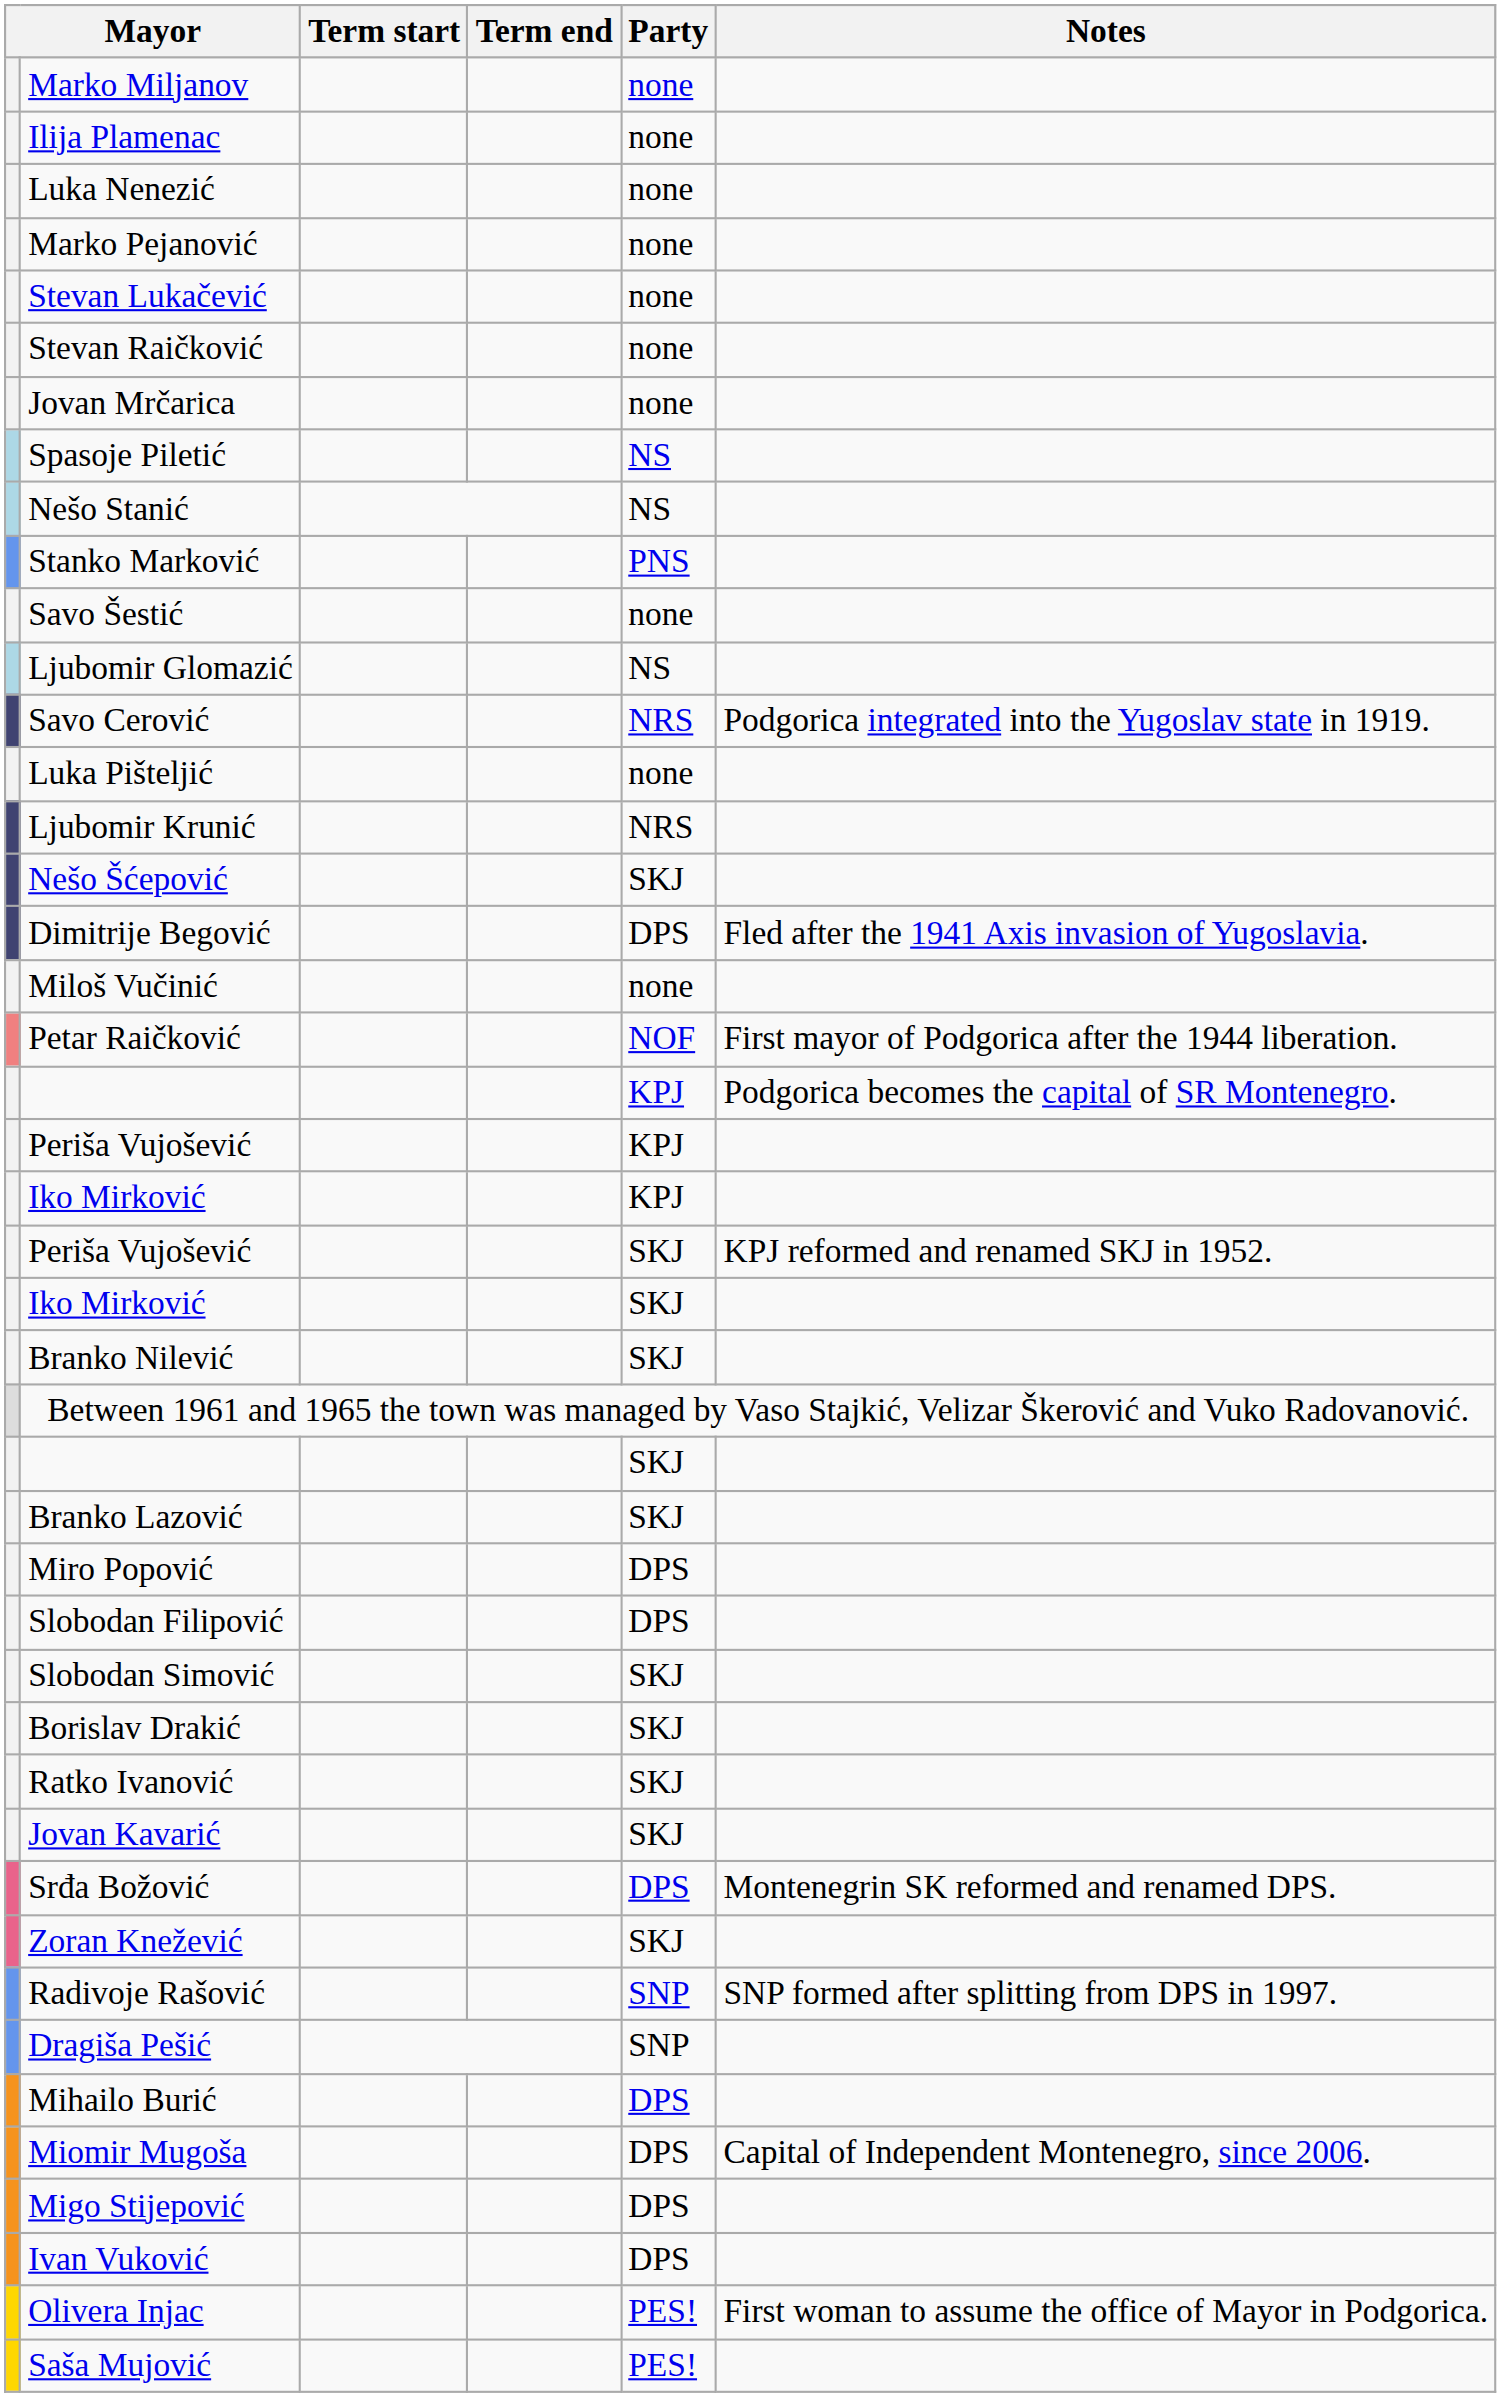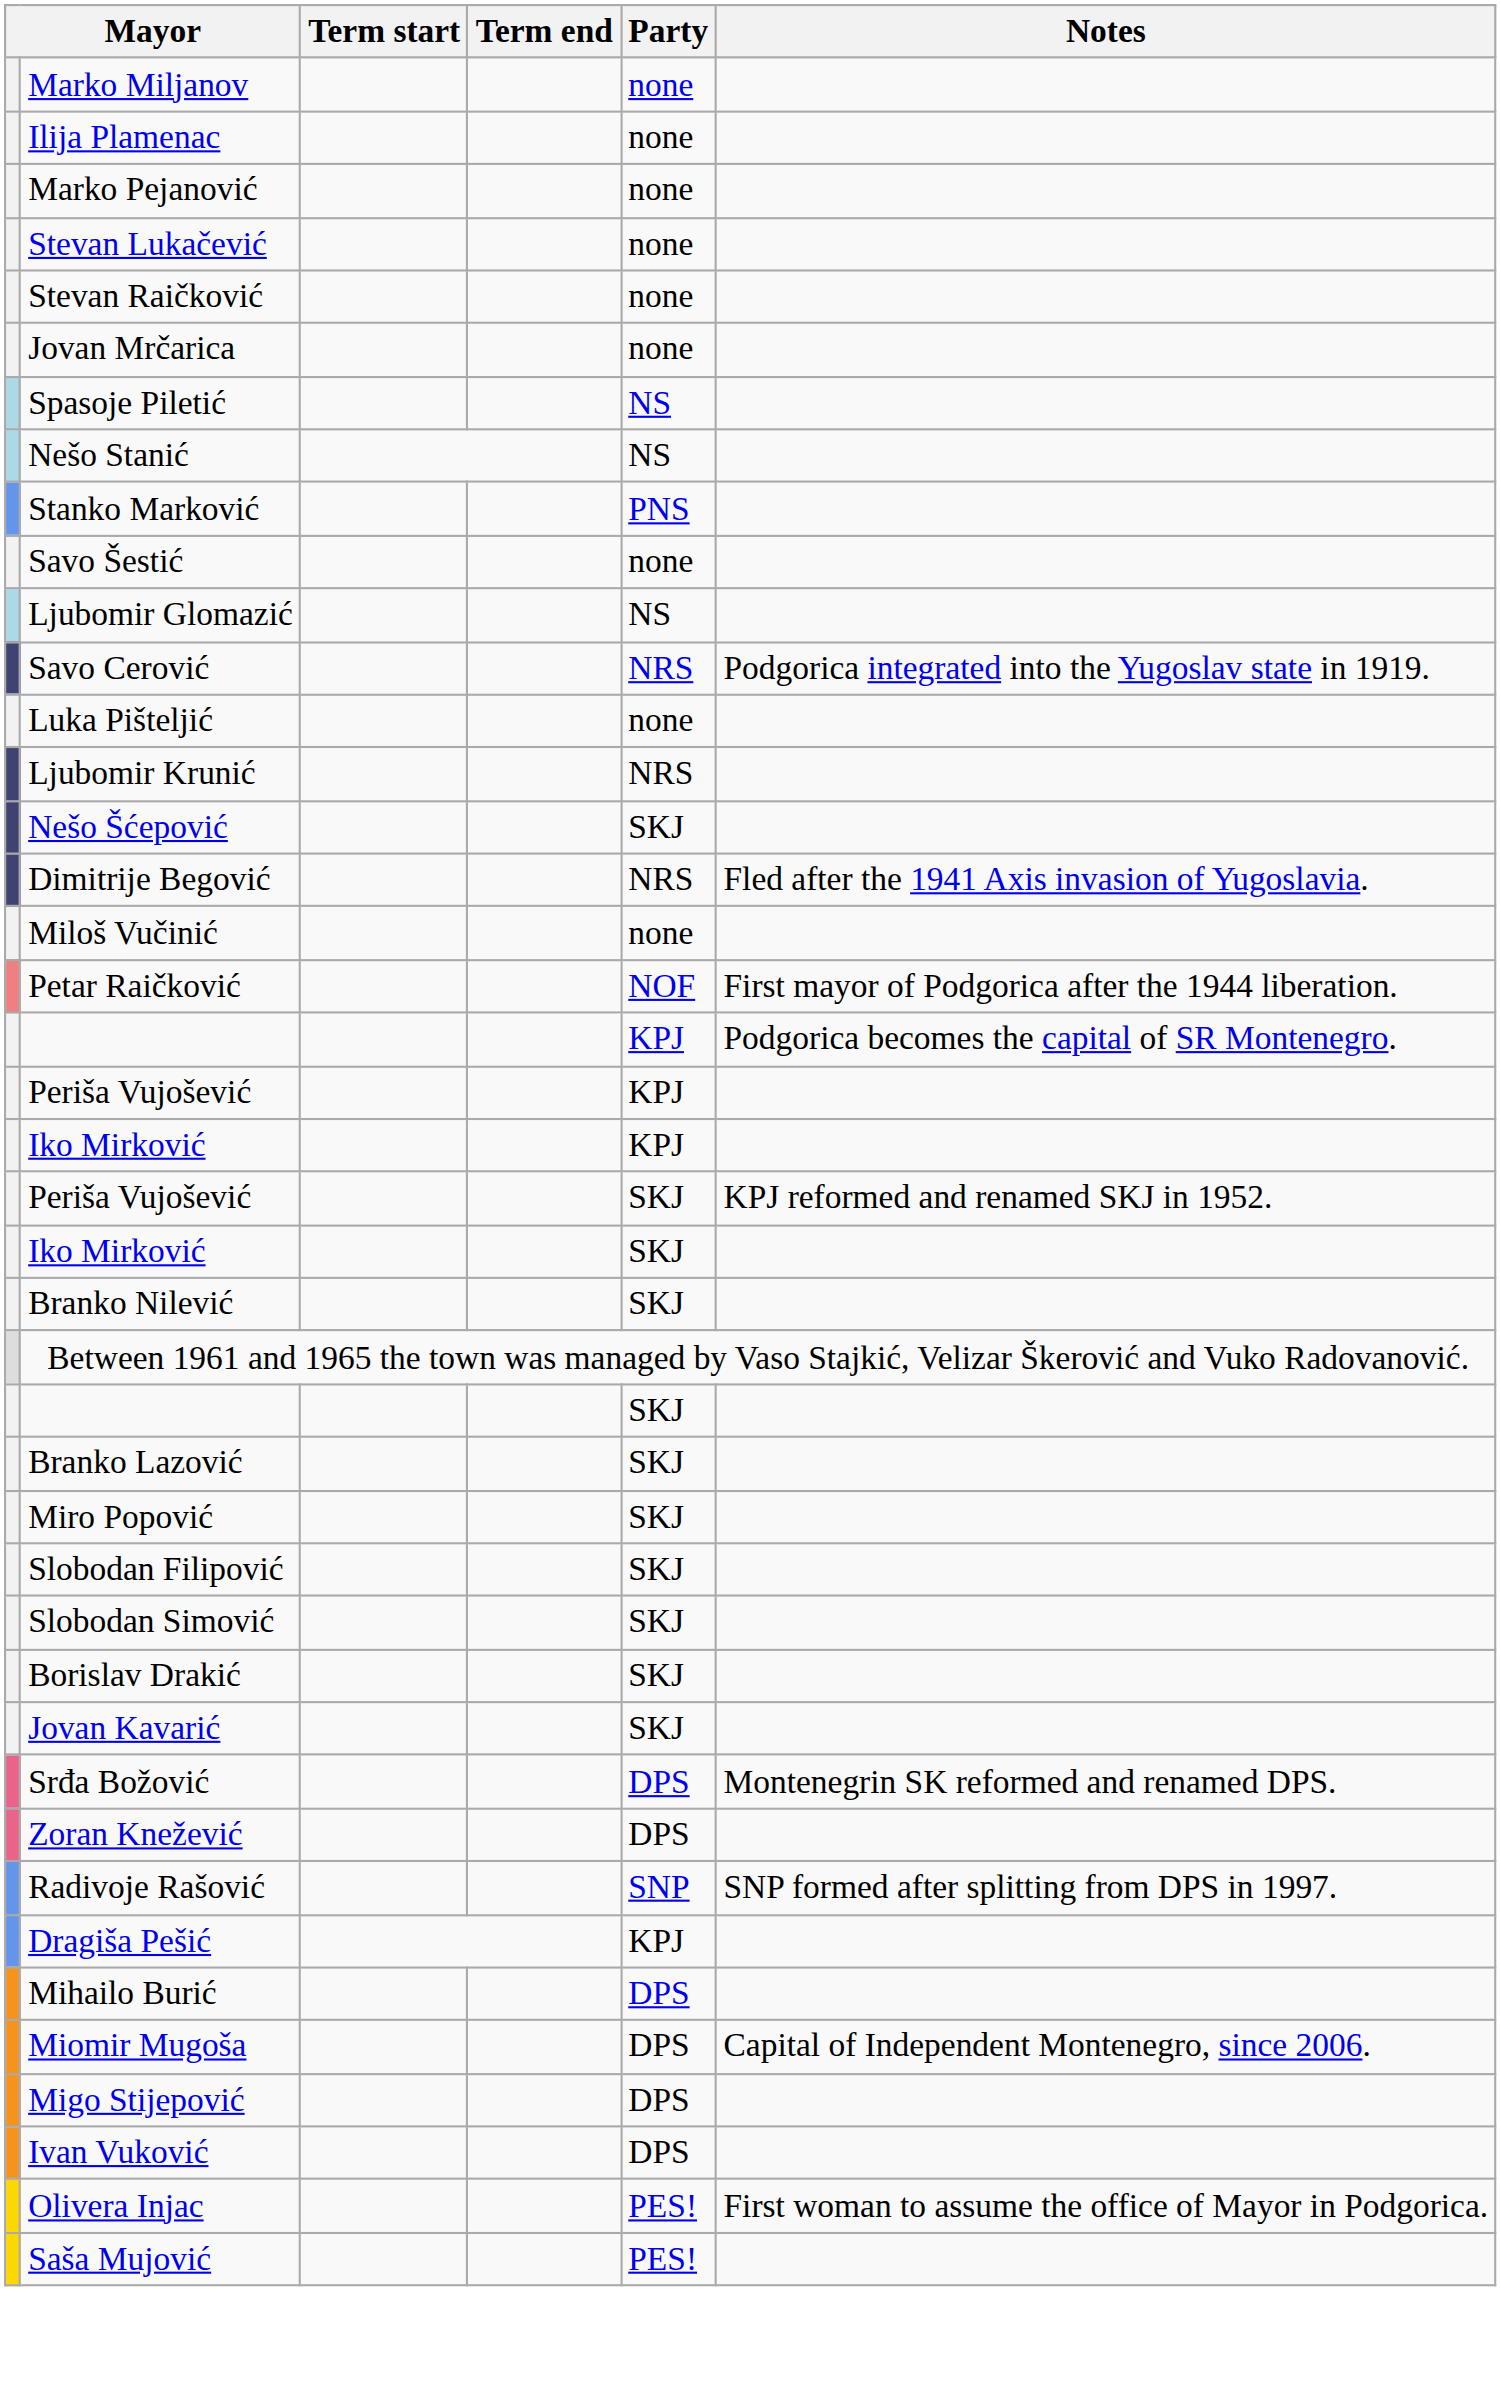- row: Luka Nenezić | none
Dimitrije Begović | Party: DPS -> NRS
Miro Popović | Party: DPS -> SKJ
Slobodan Filipović | Party: DPS -> SKJ
- row: Ratko Ivanović | SKJ
Zoran Knežević | Party: SKJ -> DPS
Dragiša Pešić | Party: SNP -> KPJ
